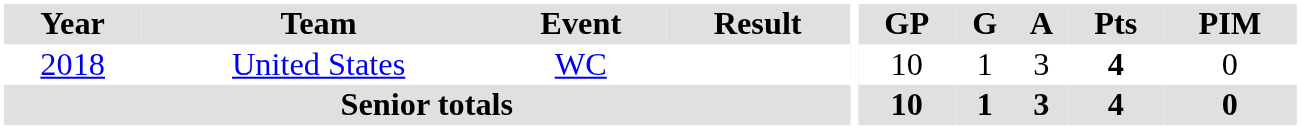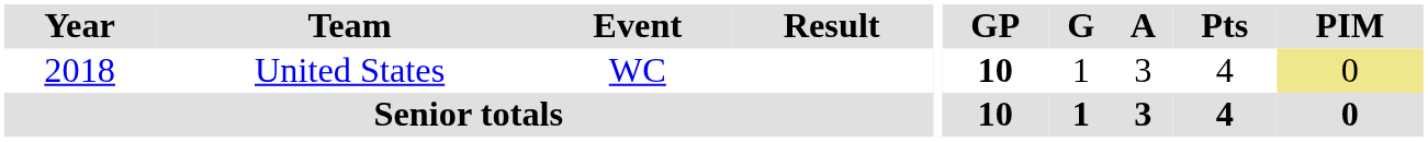United States | GP: normal -> bold
United States | Pts: bold -> normal
United States | PIM: no background -> khaki background
